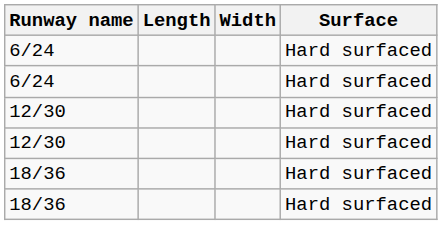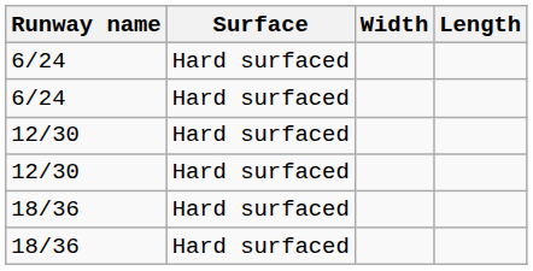columns swapped: Length <-> Surface
